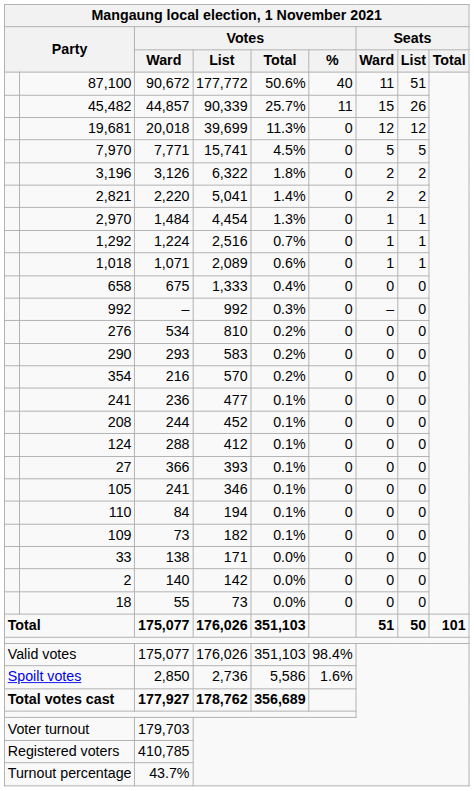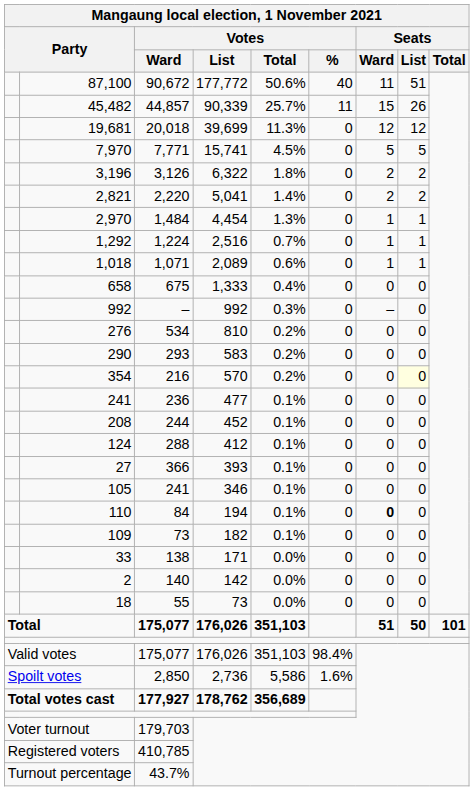354 | Seats / List: no background -> lightyellow background
110 | Seats / Ward: normal -> bold
